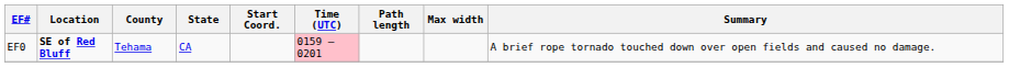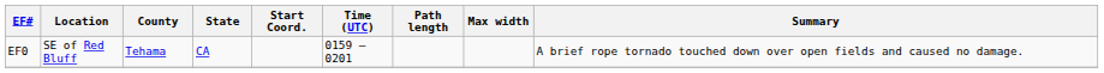EF0 | Location: bold -> normal
EF0 | Time (UTC): pink background -> no background
